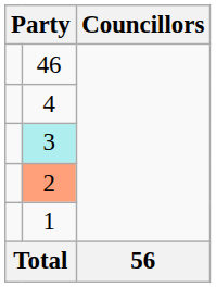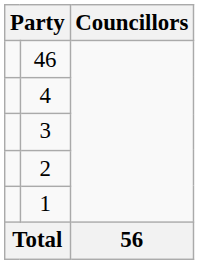3 | column 2: paleturquoise background -> no background
2 | column 2: lightsalmon background -> no background
